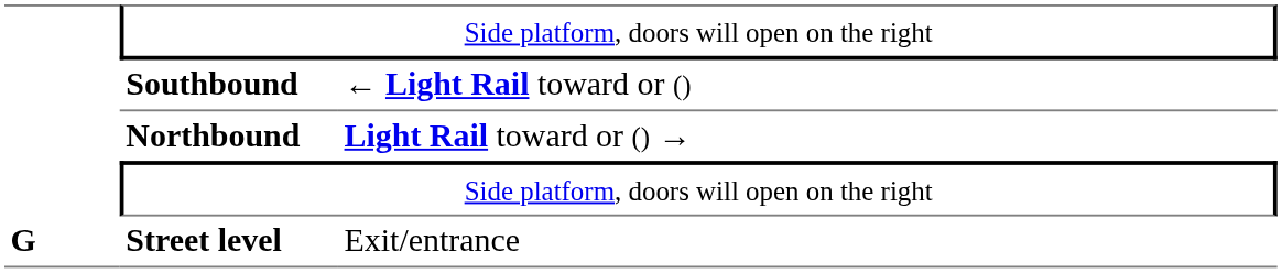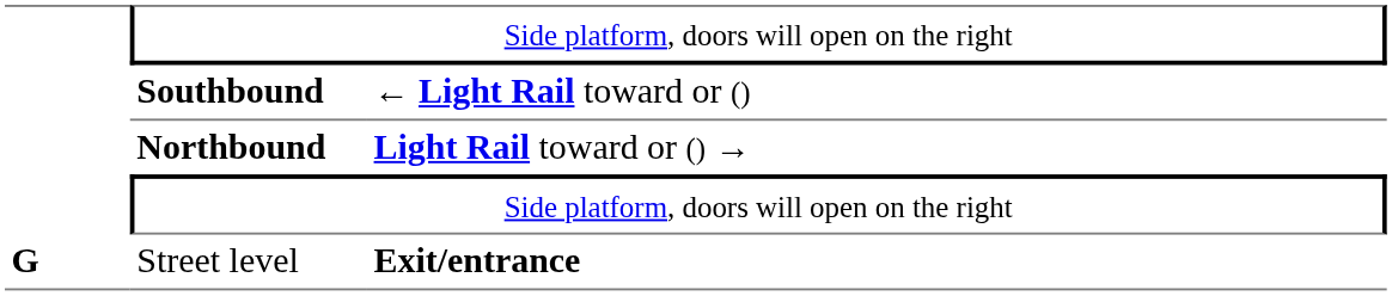Street level | column 2: bold -> normal
Street level | column 3: normal -> bold
